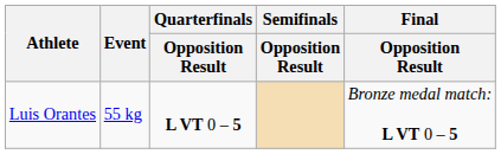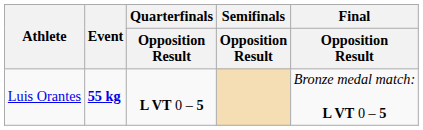Luis Orantes | Event: normal -> bold
